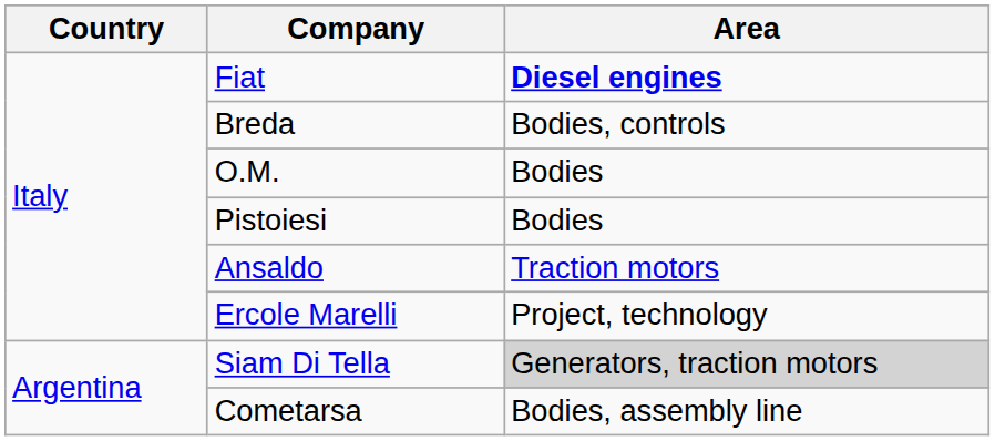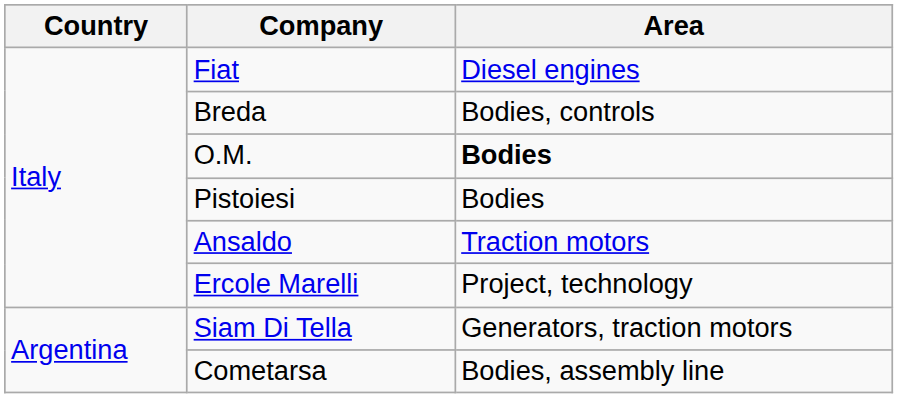Fiat | Area: bold -> normal
O.M. | Area: normal -> bold
Siam Di Tella | Area: lightgrey background -> no background
